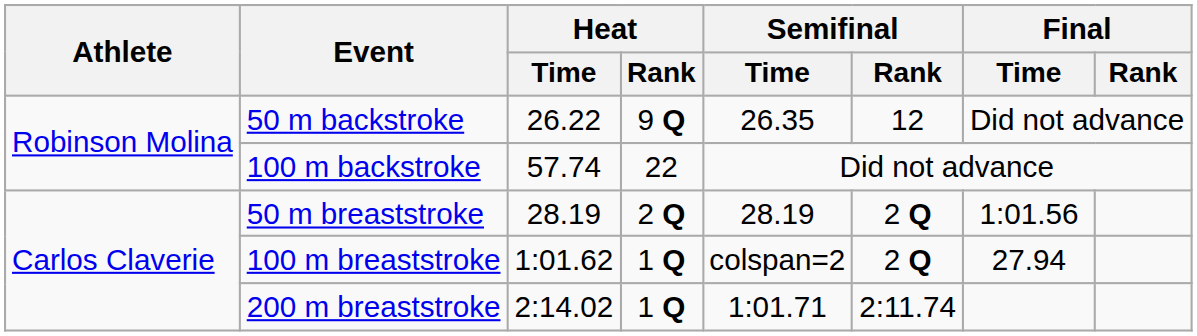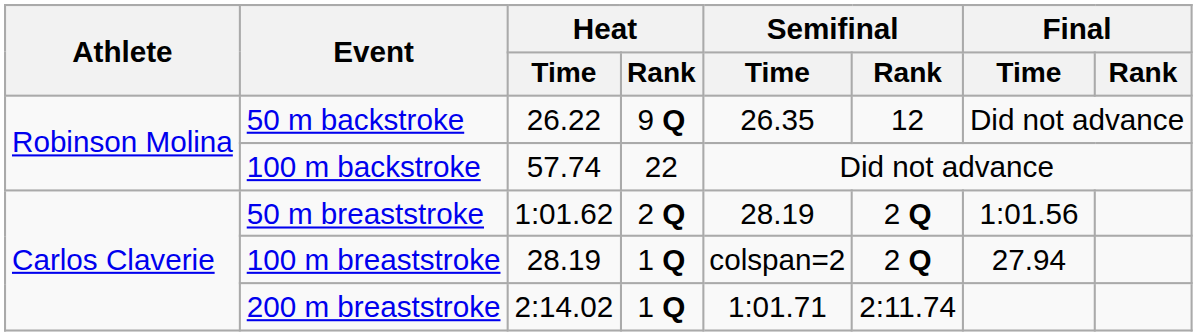50 m breaststroke | Heat / Time: 28.19 -> 1:01.62
100 m breaststroke | Heat / Time: 1:01.62 -> 28.19
